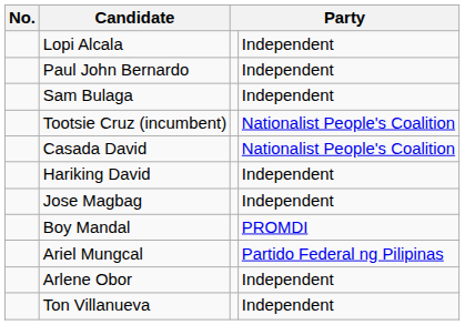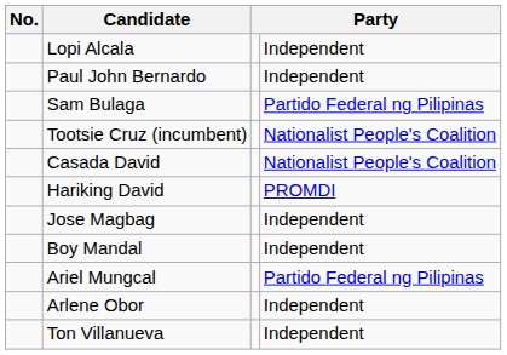Sam Bulaga | column 4: Independent -> Partido Federal ng Pilipinas
Hariking David | column 4: Independent -> PROMDI
Boy Mandal | column 4: PROMDI -> Independent
